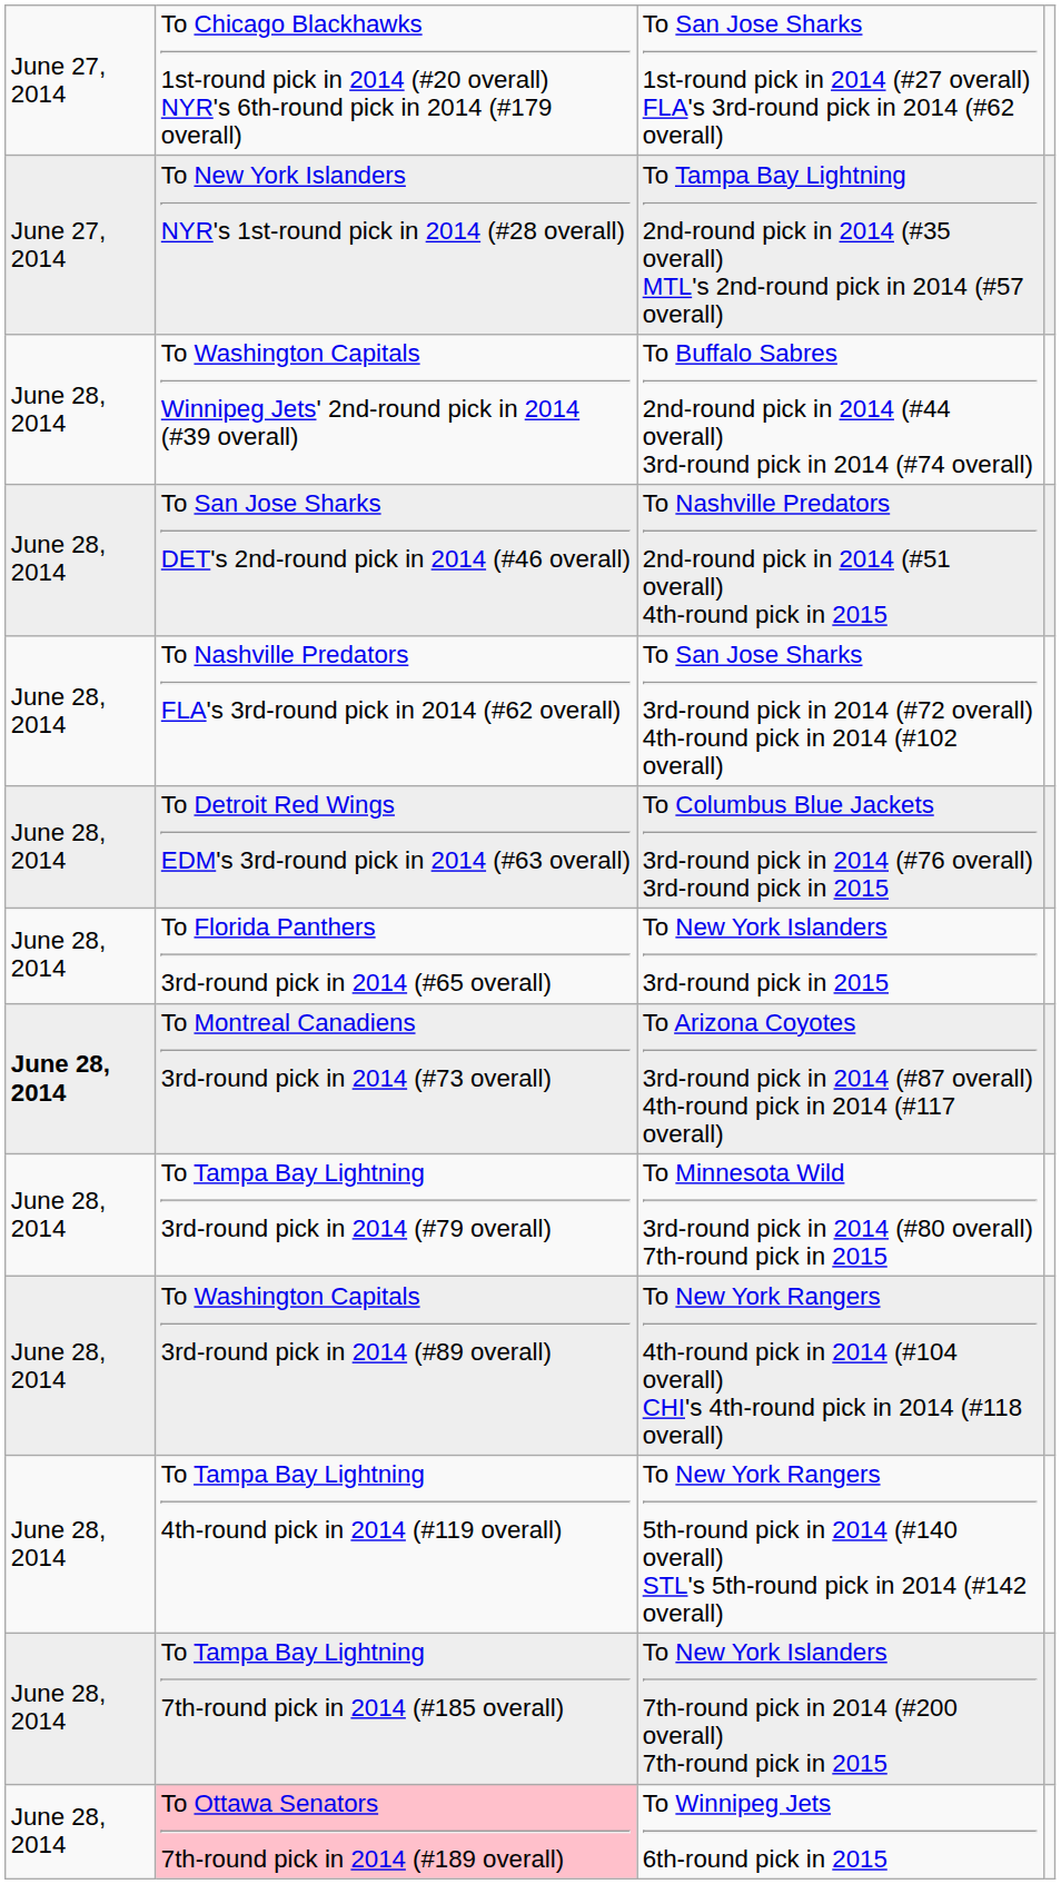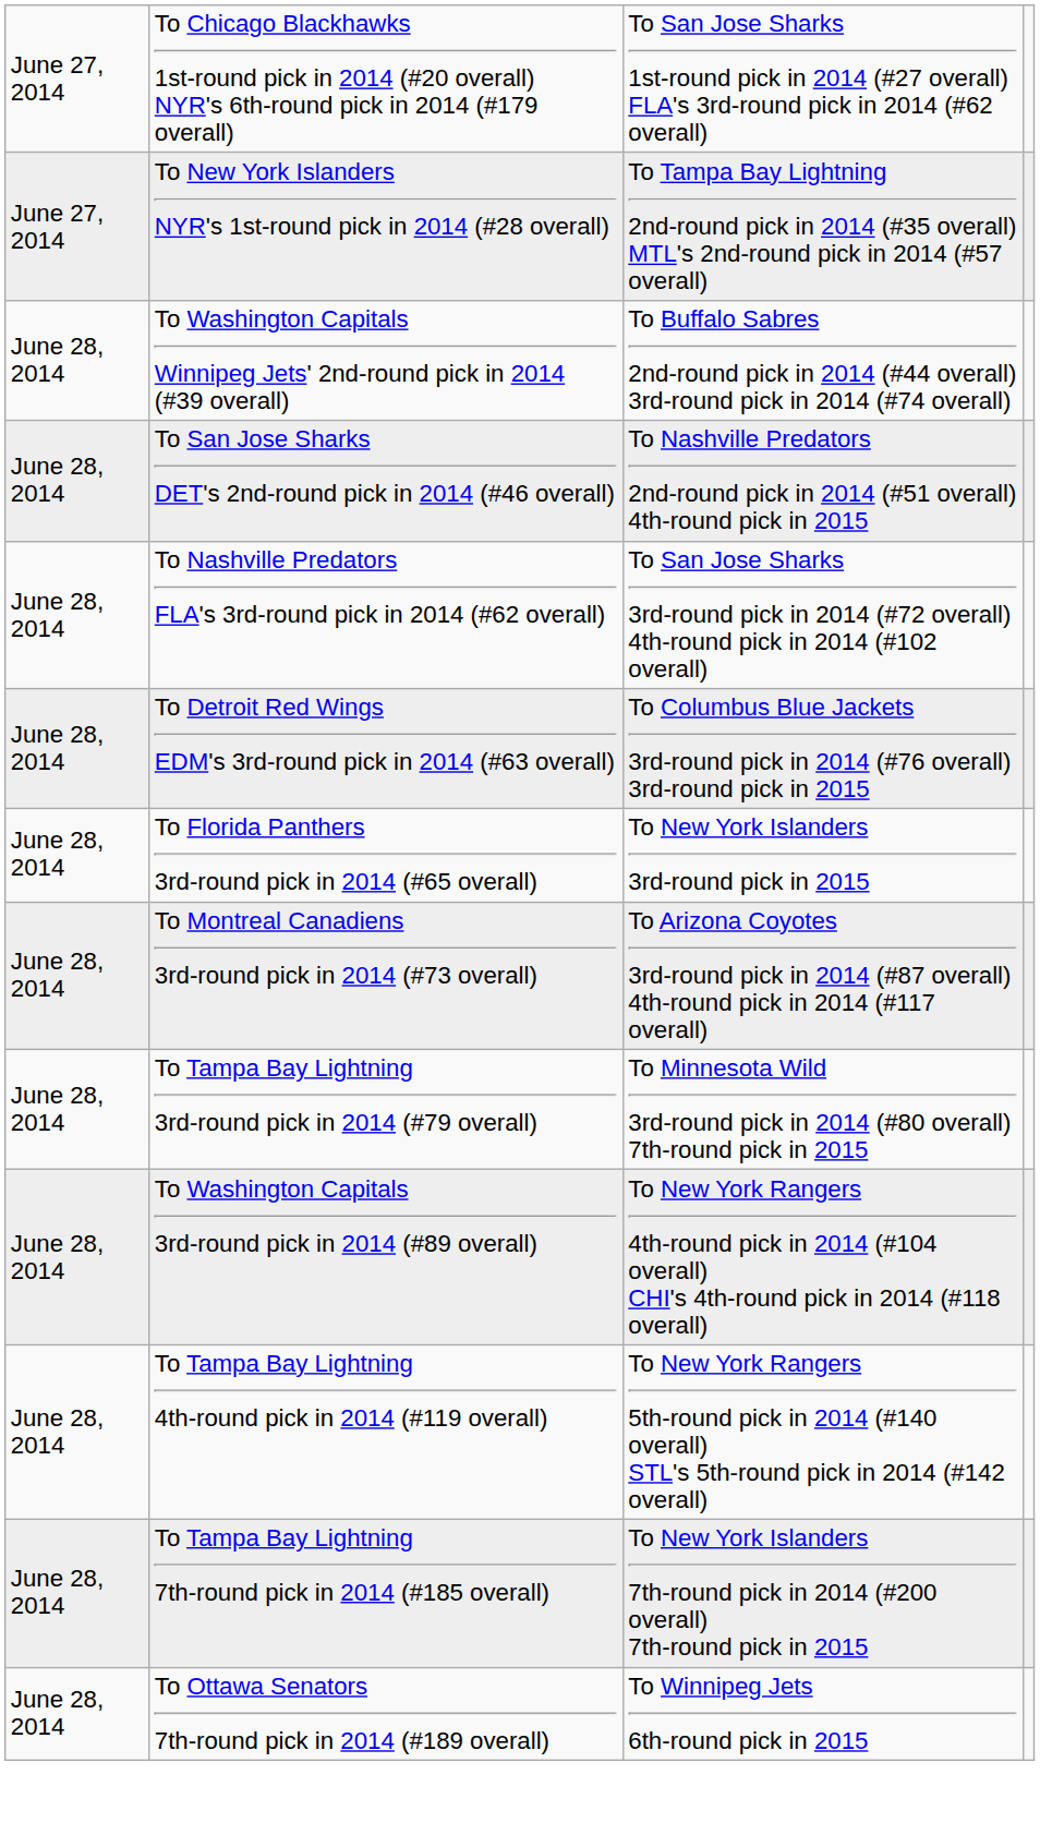row 8 | column 1: bold -> normal
row 13 | column 2: pink background -> no background
